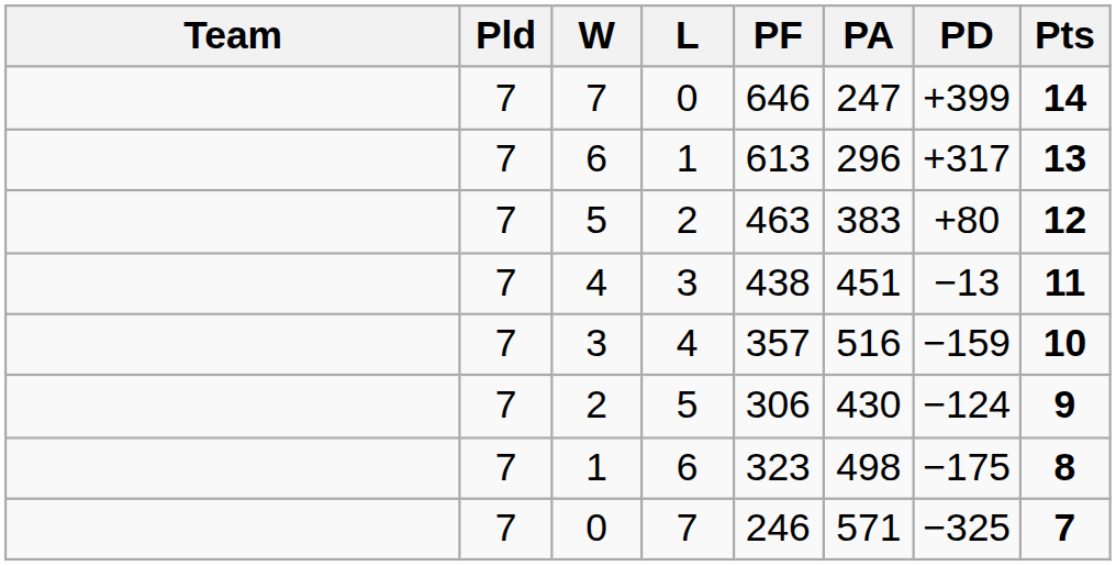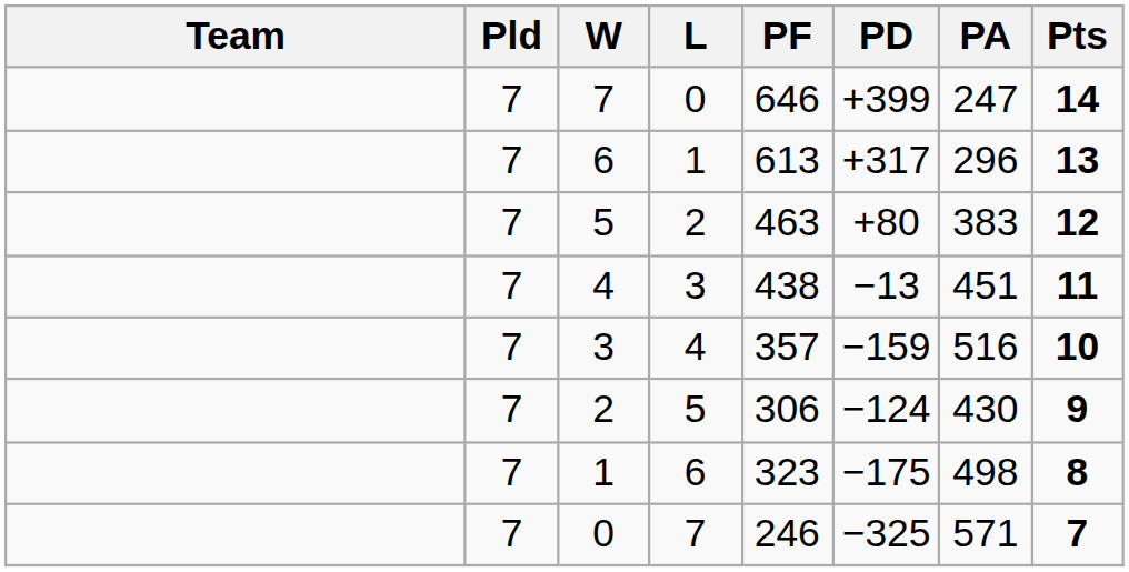columns swapped: PA <-> PD
